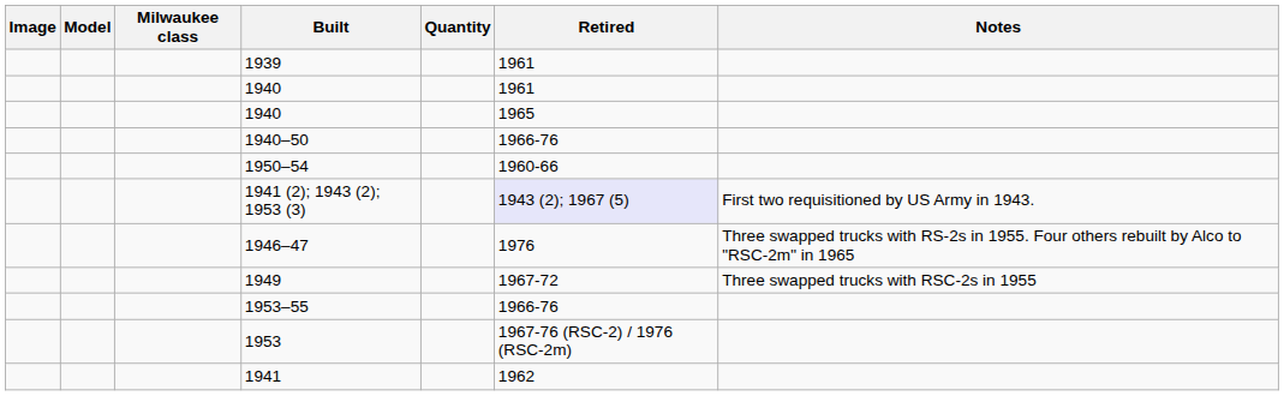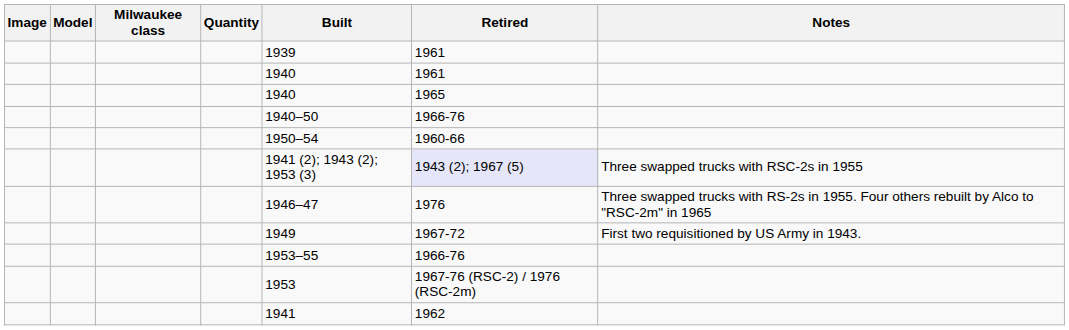columns swapped: Quantity <-> Built
row 7 | Notes: First two requisitioned by US Army in 1943. -> Three swapped trucks with RSC-2s in 1955
row 9 | Notes: Three swapped trucks with RSC-2s in 1955 -> First two requisitioned by US Army in 1943.
